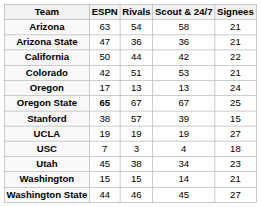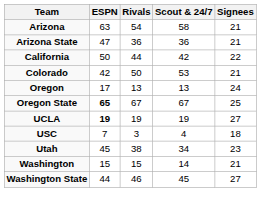Colorado | Rivals: 51 -> 50
- row: Stanford | 38 | 57 | 39 | 15
UCLA | ESPN: normal -> bold
